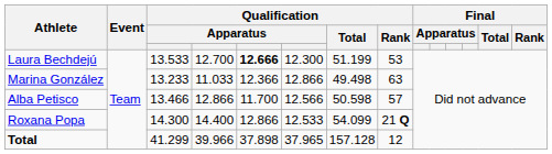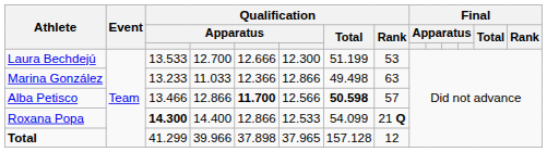Laura Bechdejú | column 5: bold -> normal
Alba Petisco | column 5: normal -> bold
Alba Petisco | Qualification / Total: normal -> bold
Roxana Popa | column 3: normal -> bold
